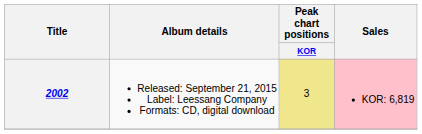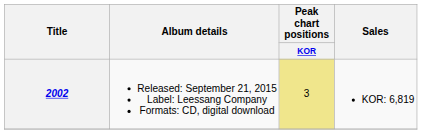2002 | Sales: pink background -> no background
